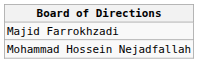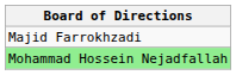row 3 | column 1: no background -> lightgreen background
